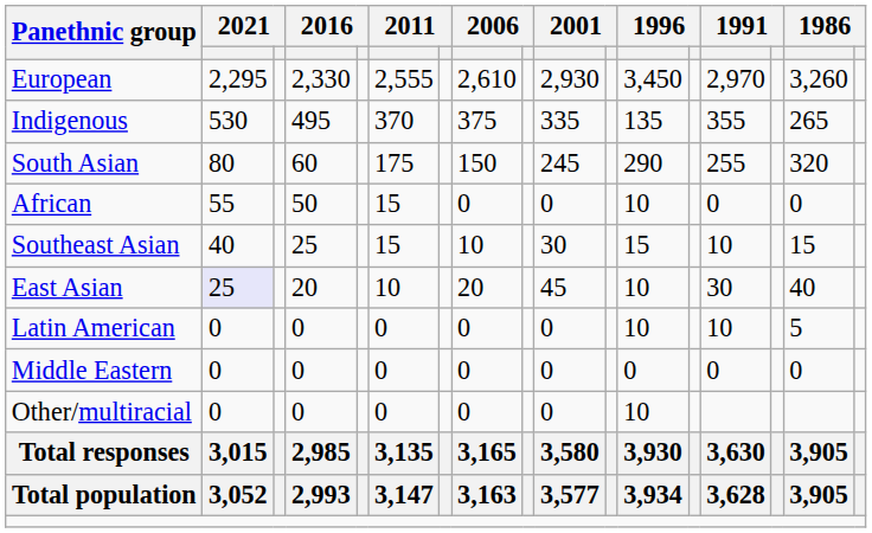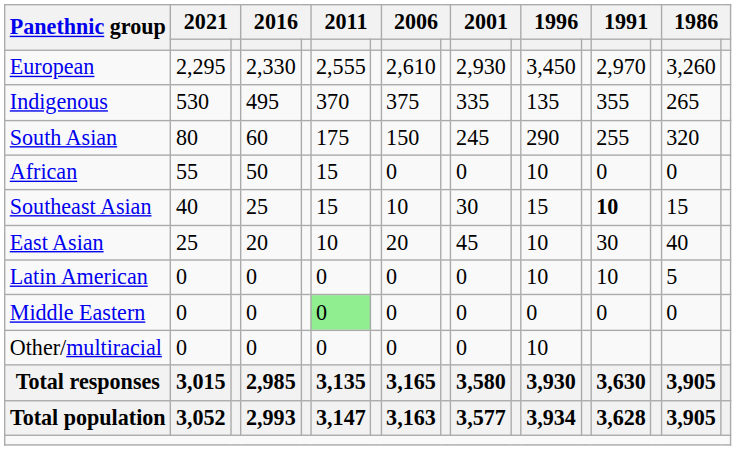Southeast Asian | column 14: normal -> bold
East Asian | column 2: lavender background -> no background
Middle Eastern | column 6: no background -> lightgreen background
